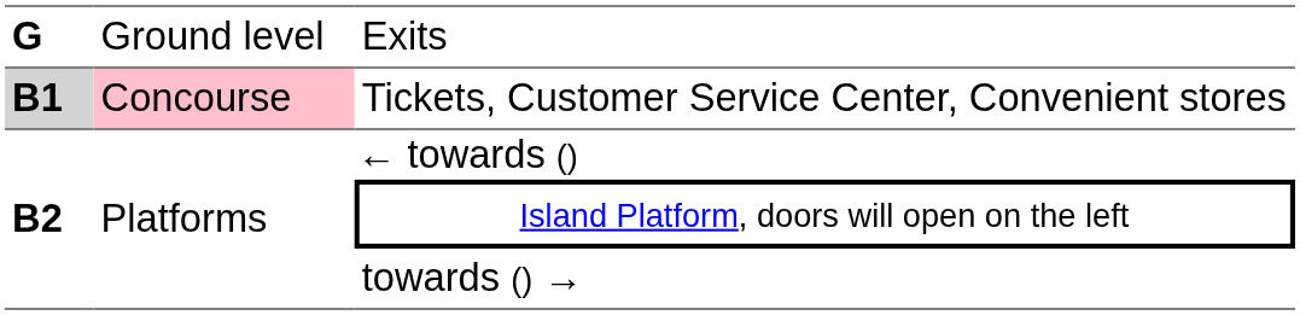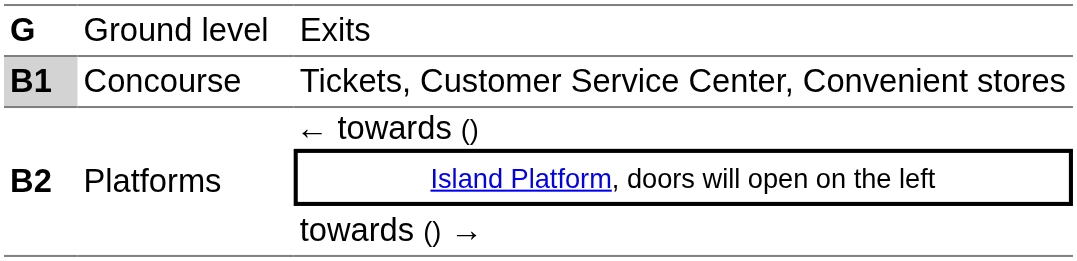Tickets, Customer Service Center, Convenient stores | column 2: pink background -> no background
